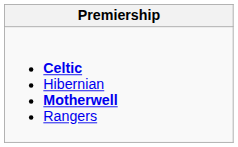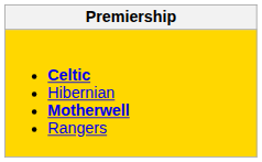row 2 | column 1: no background -> gold background
